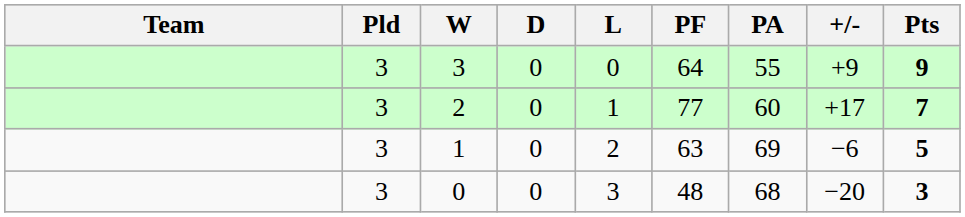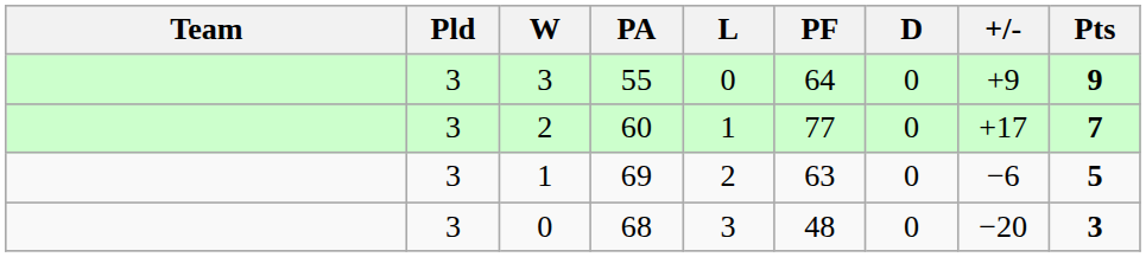columns swapped: D <-> PA
